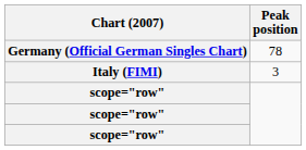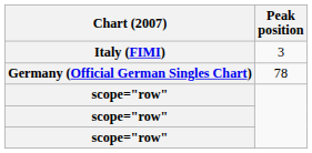rows swapped: Italy (FIMI) <-> Germany (Official German Singles Chart)
